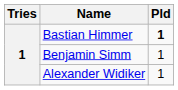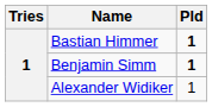Benjamin Simm | Pld: normal -> bold
